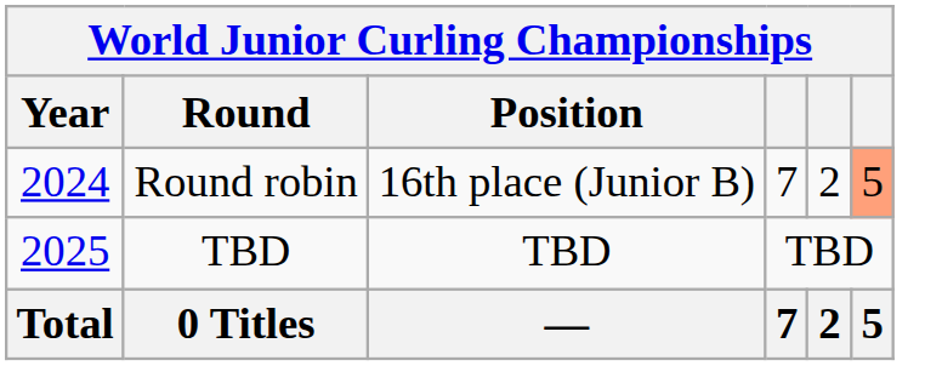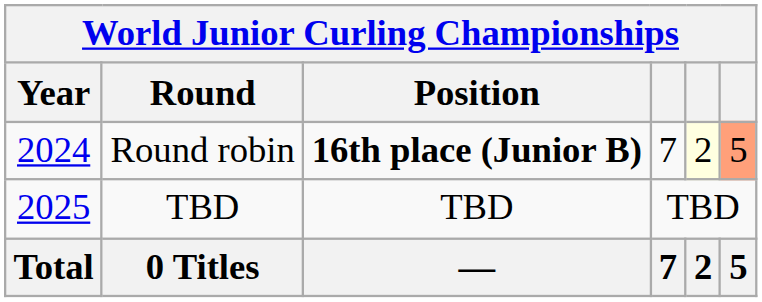Round robin | Position: normal -> bold
Round robin | column 5: no background -> lightyellow background
